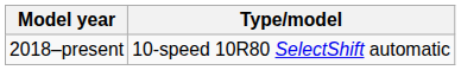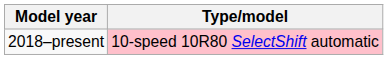2018–present | Type/model: no background -> pink background
